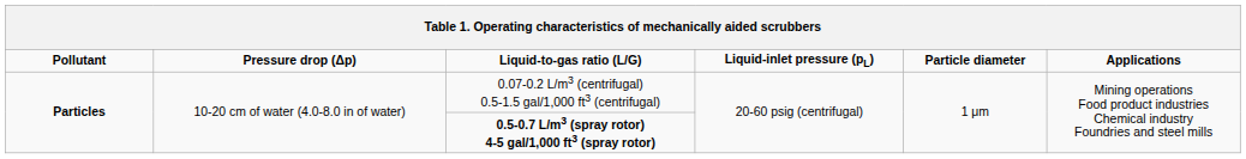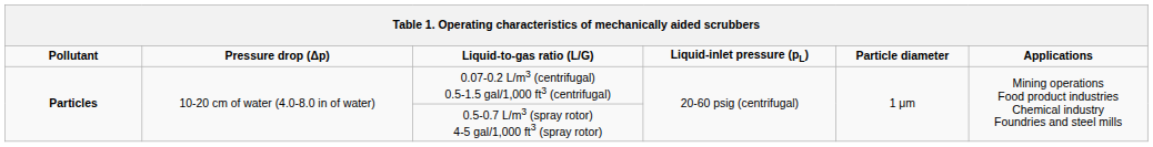0.5-0.7 L/m3 (spray rotor) 4-5 gal/1,000 ft3 (spray rotor) | Liquid-to-gas ratio (L/G): bold -> normal
